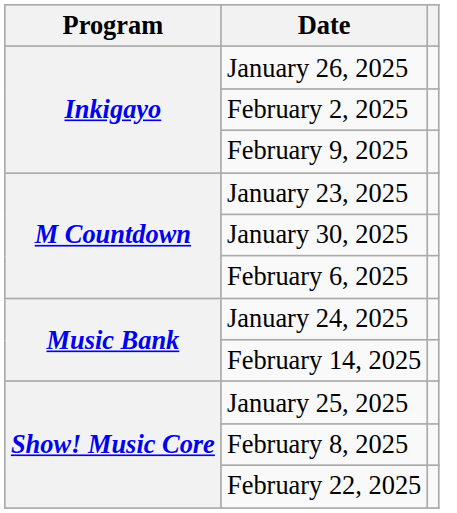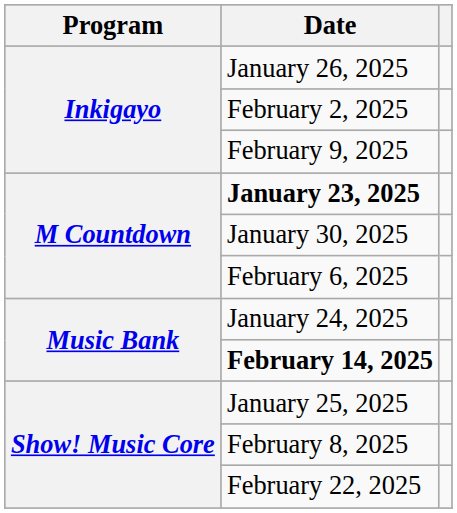January 23, 2025 | Date: normal -> bold
February 14, 2025 | Date: normal -> bold
